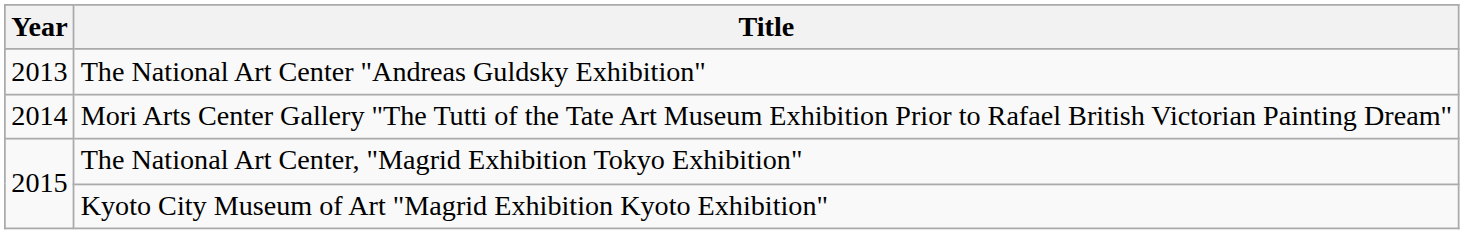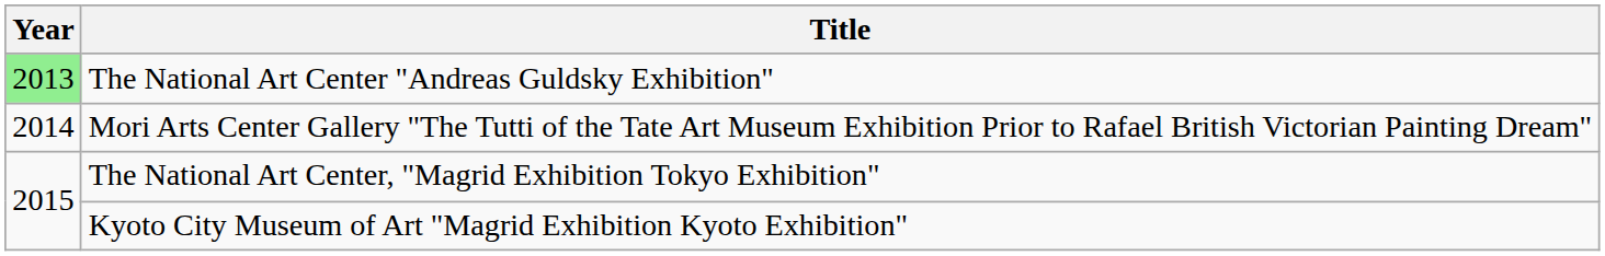The National Art Center "Andreas Guldsky Exhibition" | Year: no background -> lightgreen background
